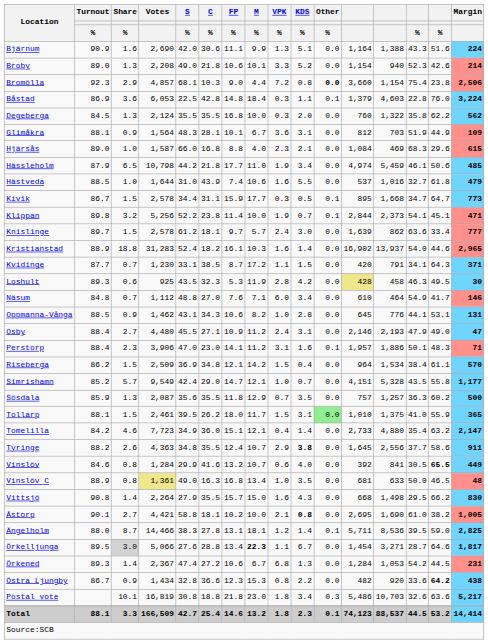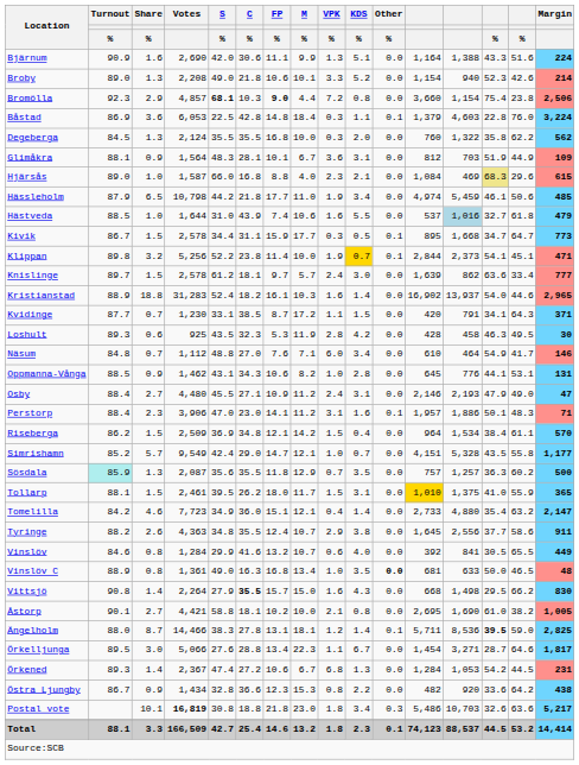Bromölla | S / %: normal -> bold
Bromölla | FP / %: normal -> bold
Bromölla | Other / %: bold -> normal
Hjärsås | column 14: no background -> khaki background
Hästveda | column 13: no background -> lightblue background
Klippan | KDS / %: no background -> gold background
Loshult | column 12: khaki background -> no background
Sösdala | Turnout / %: no background -> paleturquoise background
Tollarp | Other / %: lightgreen background -> no background
Tollarp | column 12: no background -> gold background
Tyringe | KDS / %: bold -> normal
Vinslöv | column 15: bold -> normal
Vinslöv C | Votes: khaki background -> no background
Vinslöv C | Other / %: normal -> bold
Vittsjö | C / %: normal -> bold
Åstorp | KDS / %: bold -> normal
Ängelholm | column 14: normal -> bold
Örkelljunga | Share / %: lightgrey background -> no background
Örkelljunga | M / %: bold -> normal
Östra Ljungby | column 15: bold -> normal
Postal vote | Votes: normal -> bold
